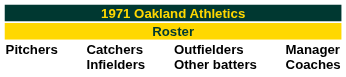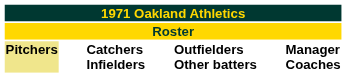Pitchers | column 1: no background -> khaki background
